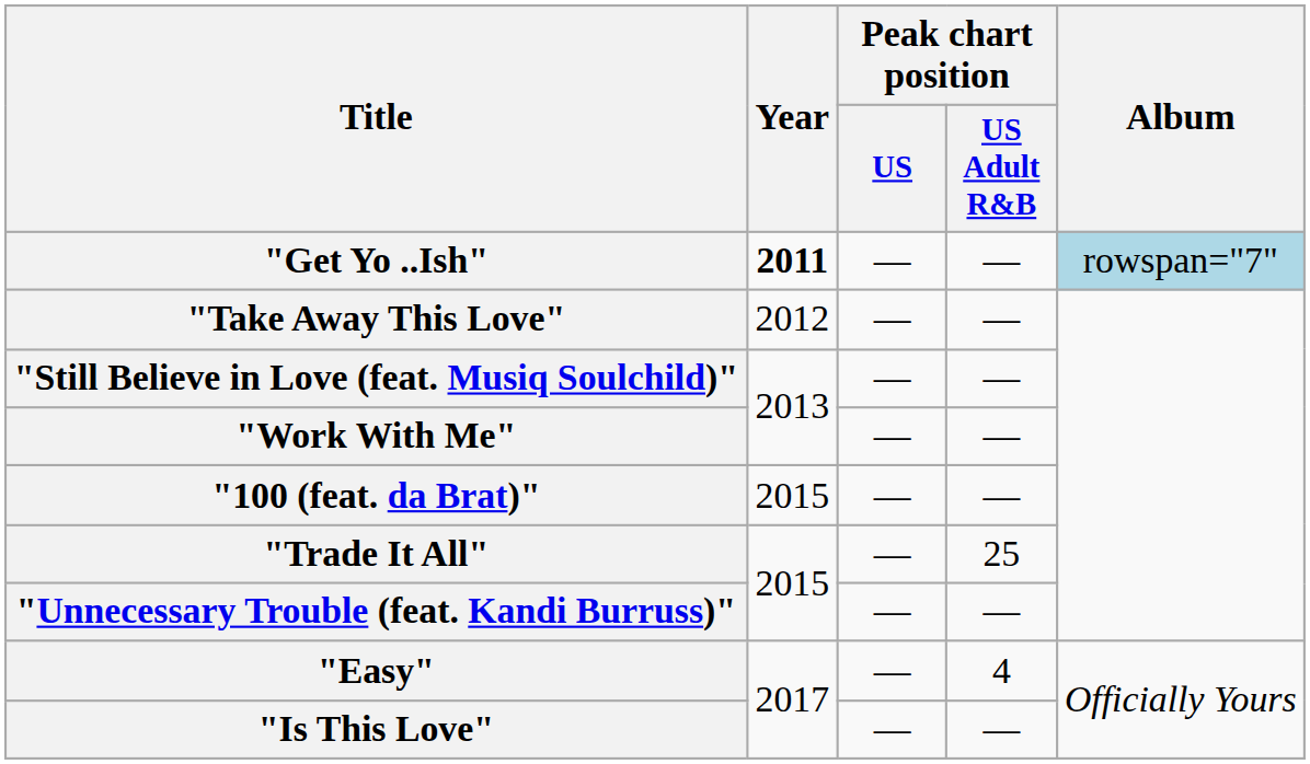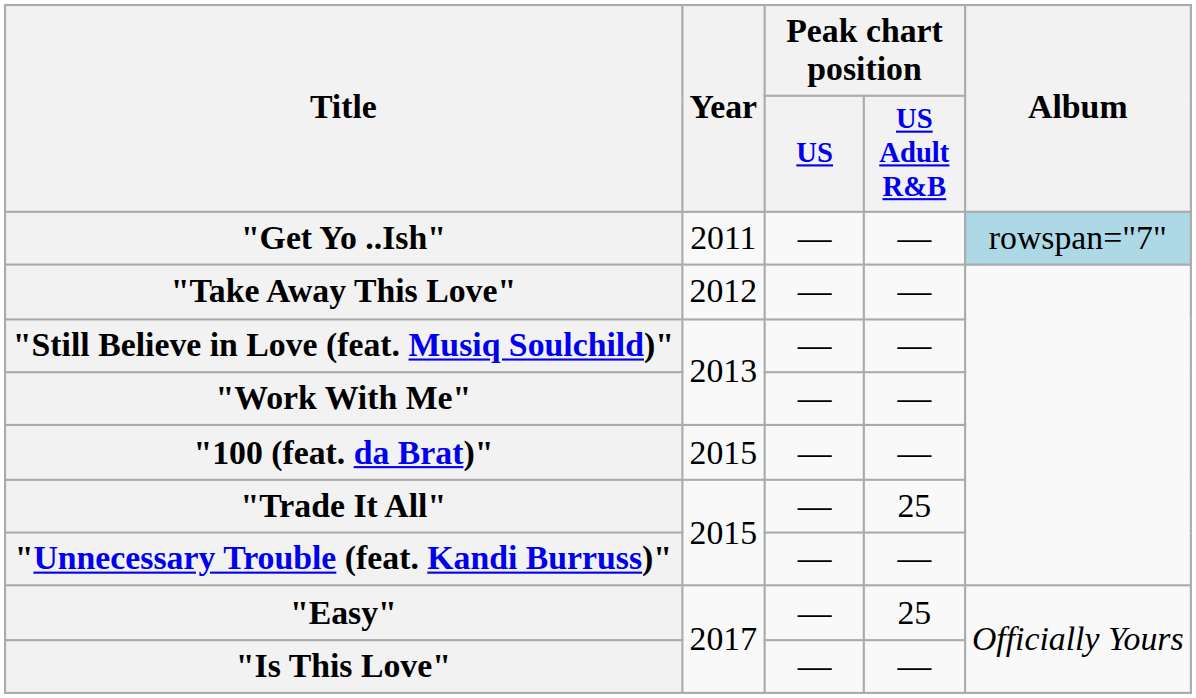"Get Yo ..Ish" | Year: bold -> normal
"Easy" | Peak chart position / US Adult R&B: 4 -> 25
